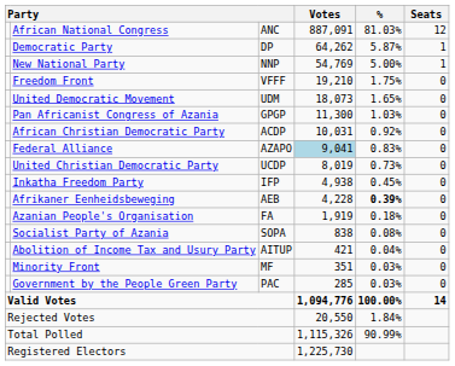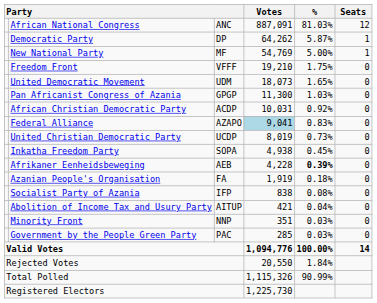New National Party | column 3: NNP -> MF
Inkatha Freedom Party | column 3: IFP -> SOPA
Socialist Party of Azania | column 3: SOPA -> IFP
Minority Front | column 3: MF -> NNP
